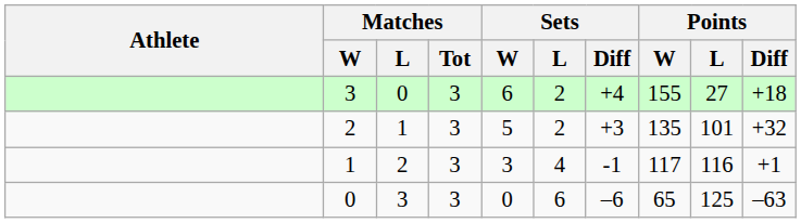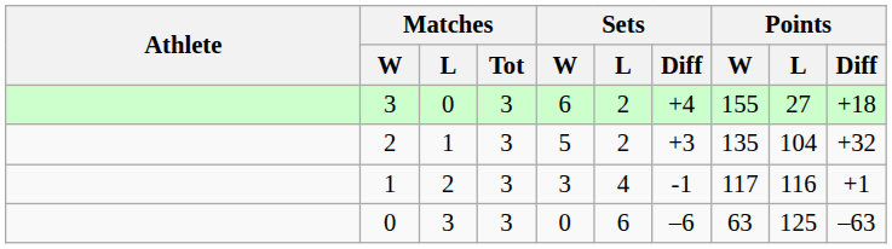row 4 | Points / L: 101 -> 104
row 6 | Points / W: 65 -> 63
